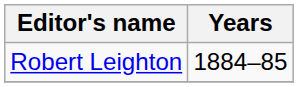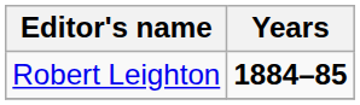Robert Leighton | Years: normal -> bold
